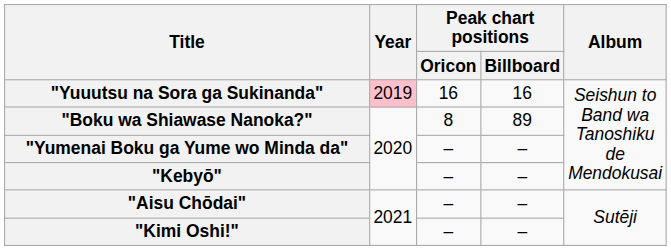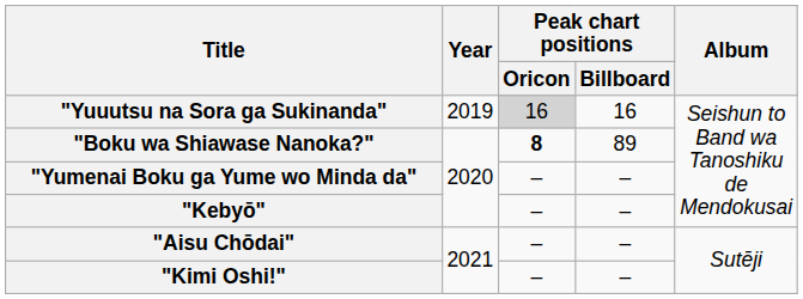"Yuuutsu na Sora ga Sukinanda" | Year: pink background -> no background
"Yuuutsu na Sora ga Sukinanda" | Peak chart positions / Oricon: no background -> lightgrey background
"Boku wa Shiawase Nanoka?" | Peak chart positions / Oricon: normal -> bold
